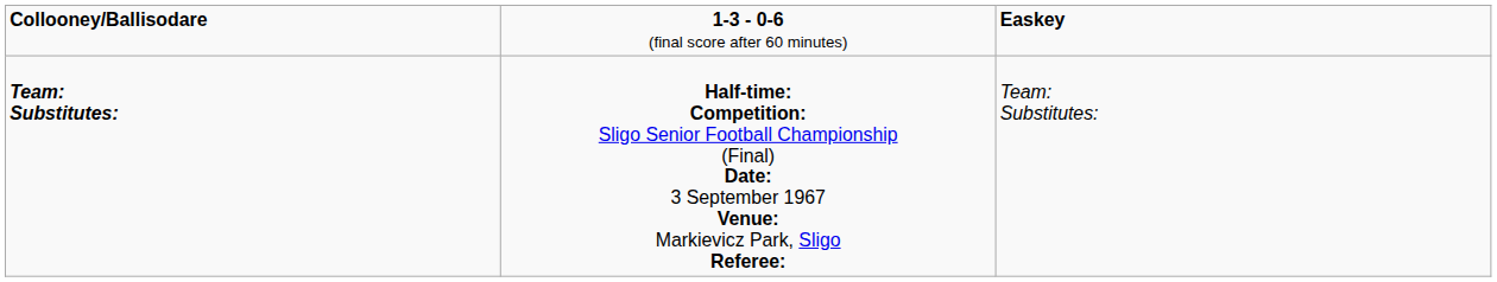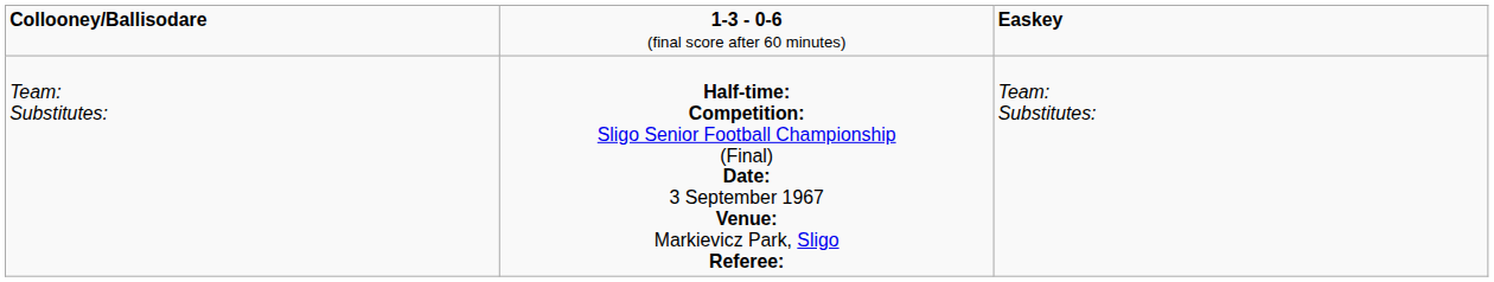row 2 | column 1: bold -> normal
